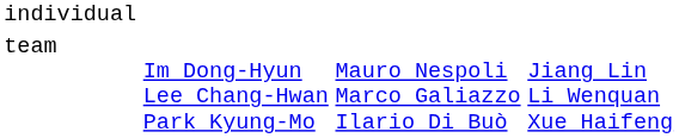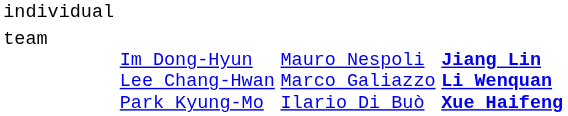team | column 4: normal -> bold
